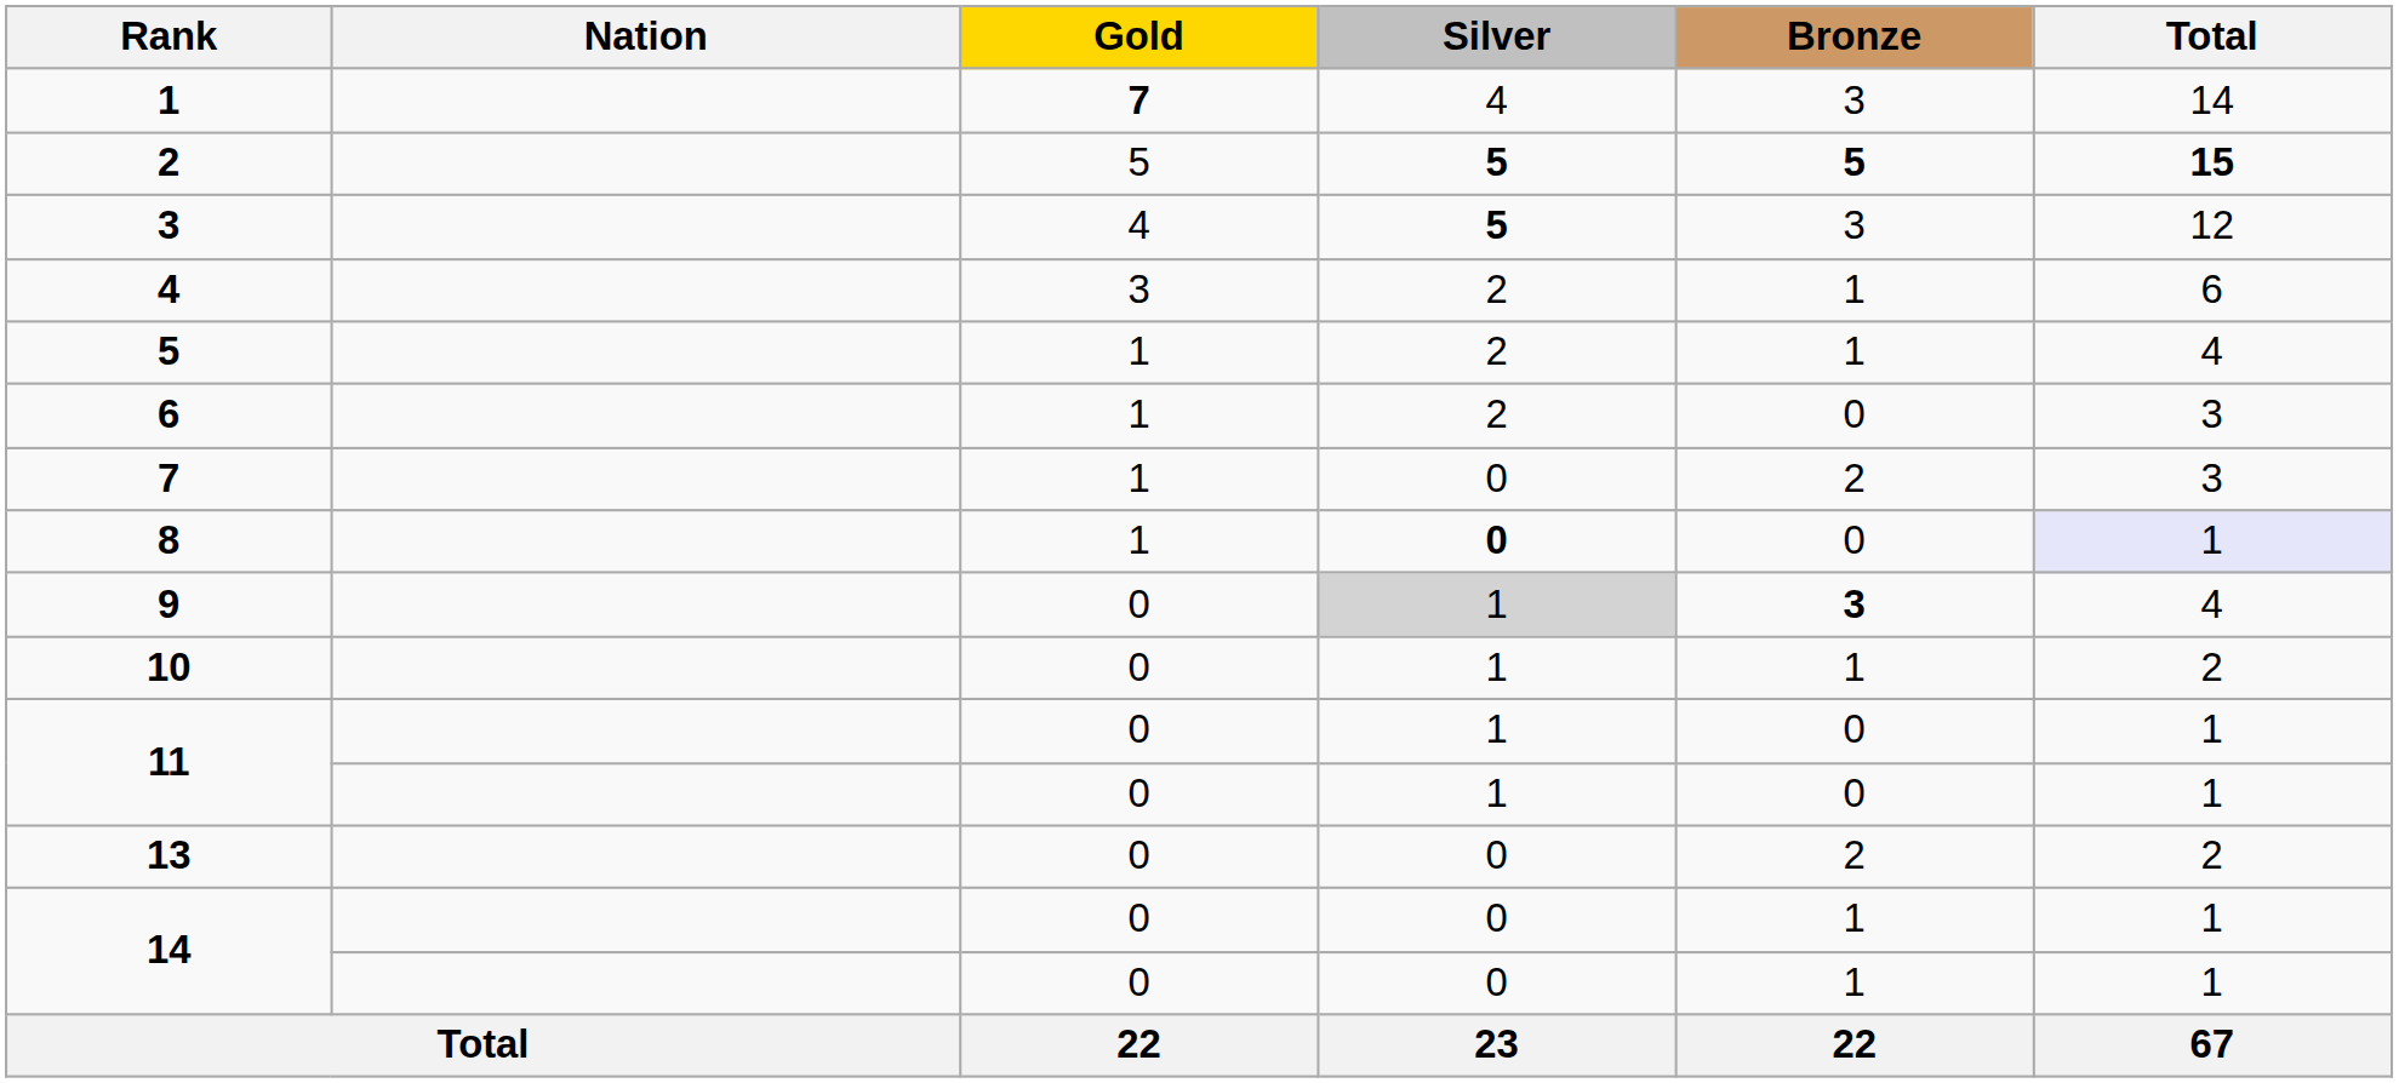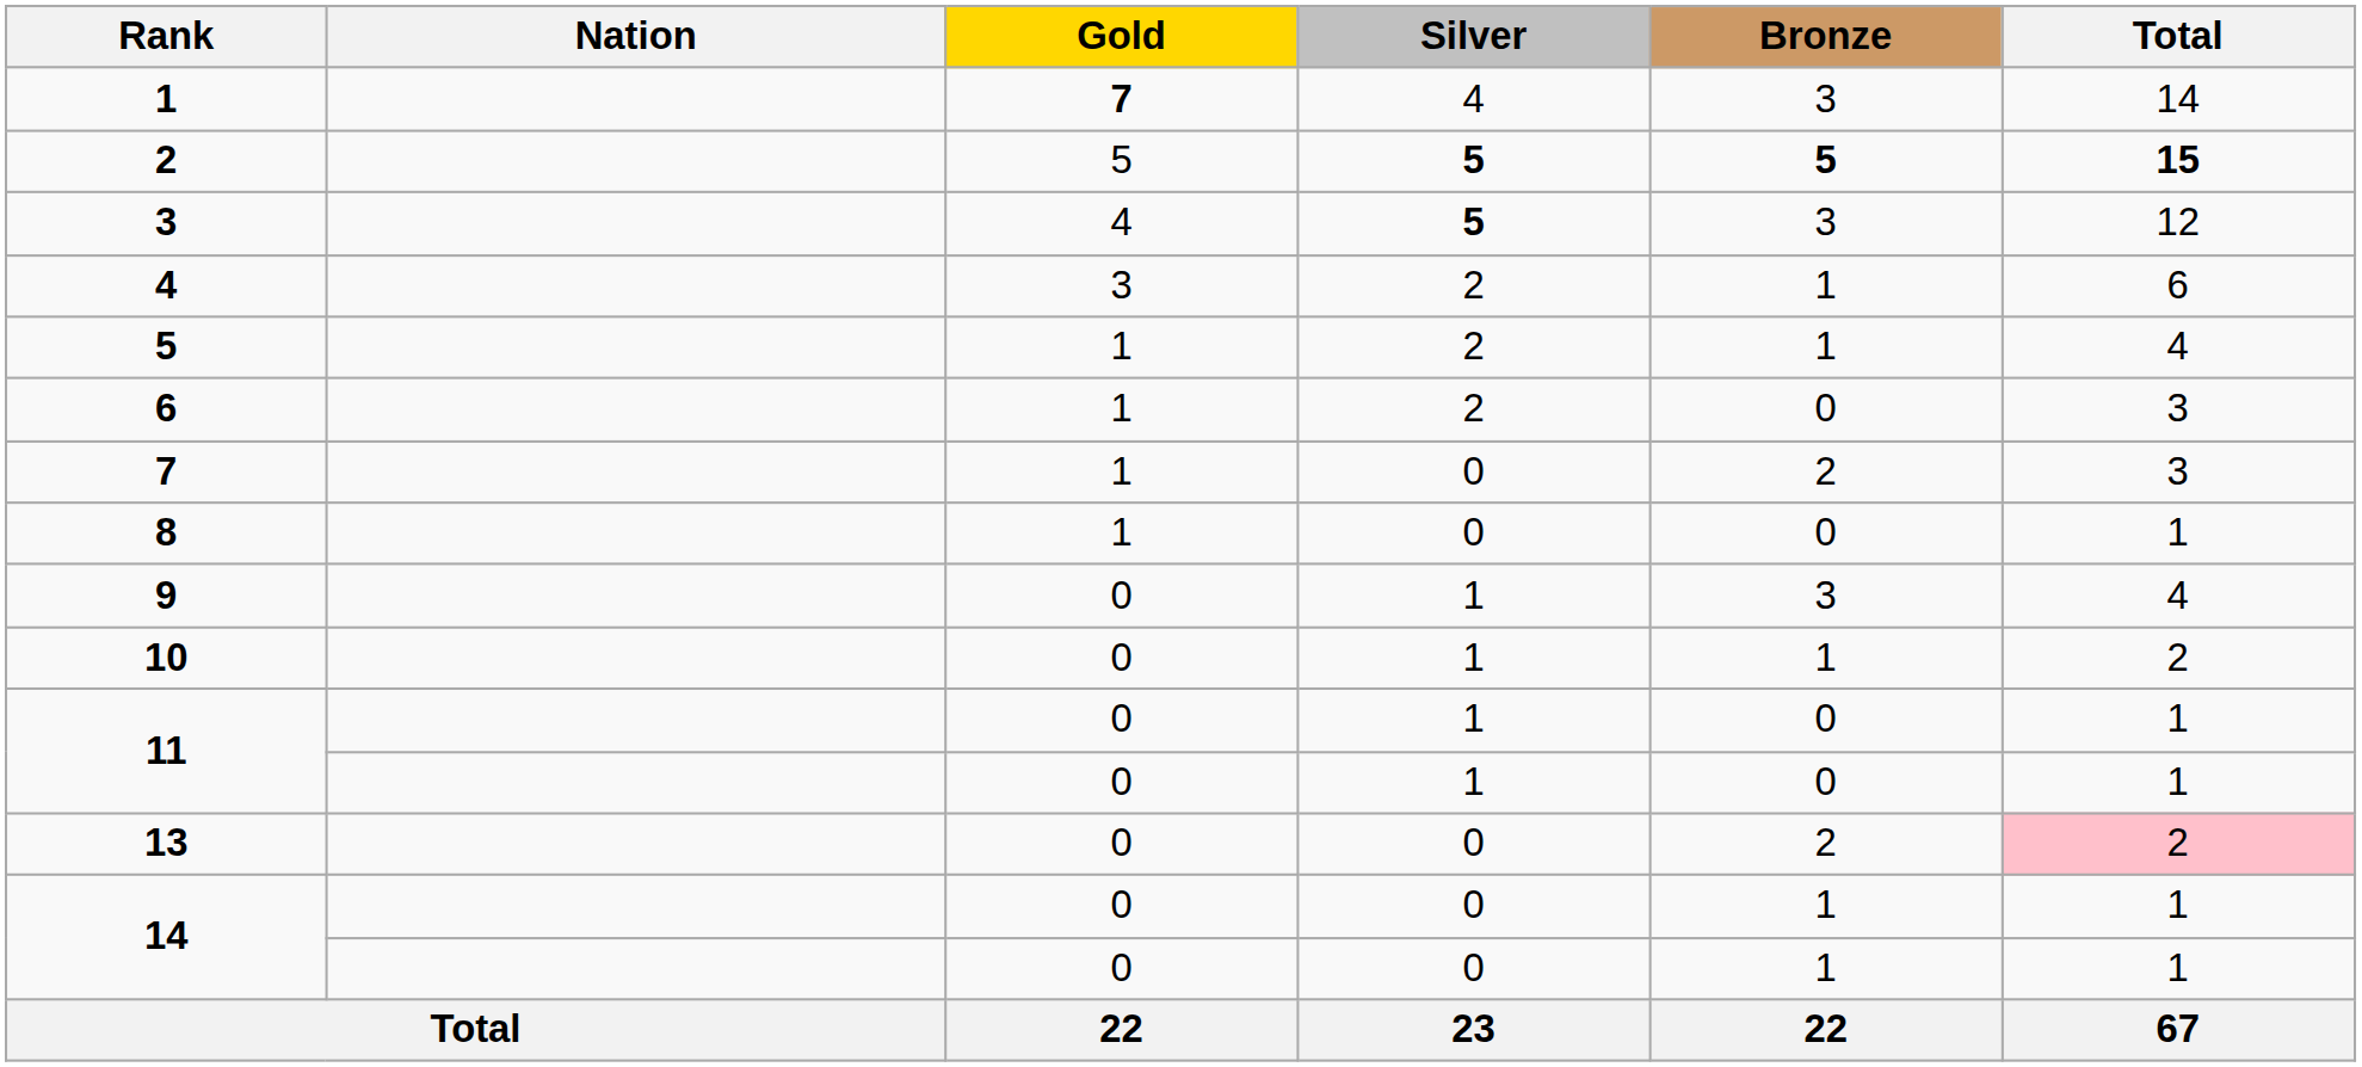8 | Silver: bold -> normal
8 | Total: lavender background -> no background
9 | Silver: lightgrey background -> no background
9 | Bronze: bold -> normal
13 | Total: no background -> pink background
